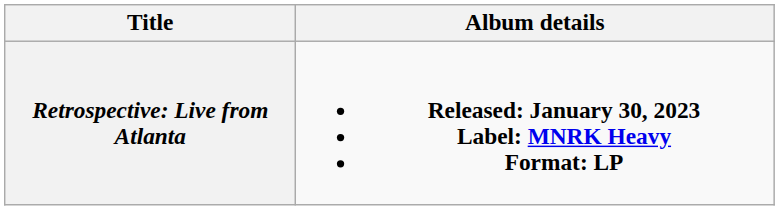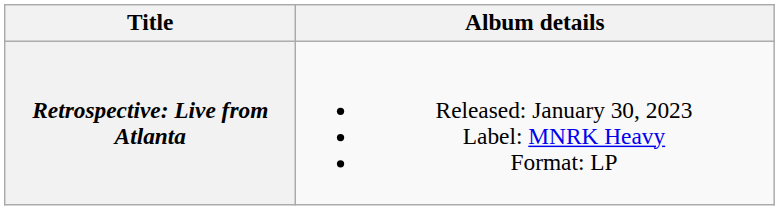Retrospective: Live from Atlanta | Album details: bold -> normal
